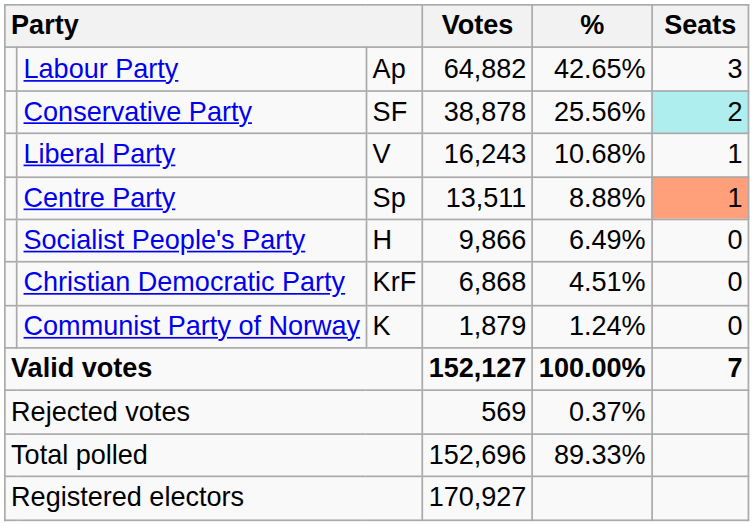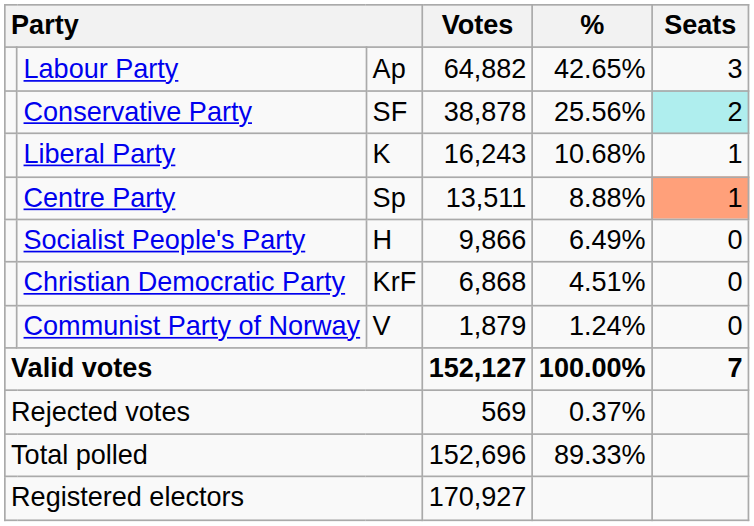Liberal Party | column 3: V -> K
Communist Party of Norway | column 3: K -> V
